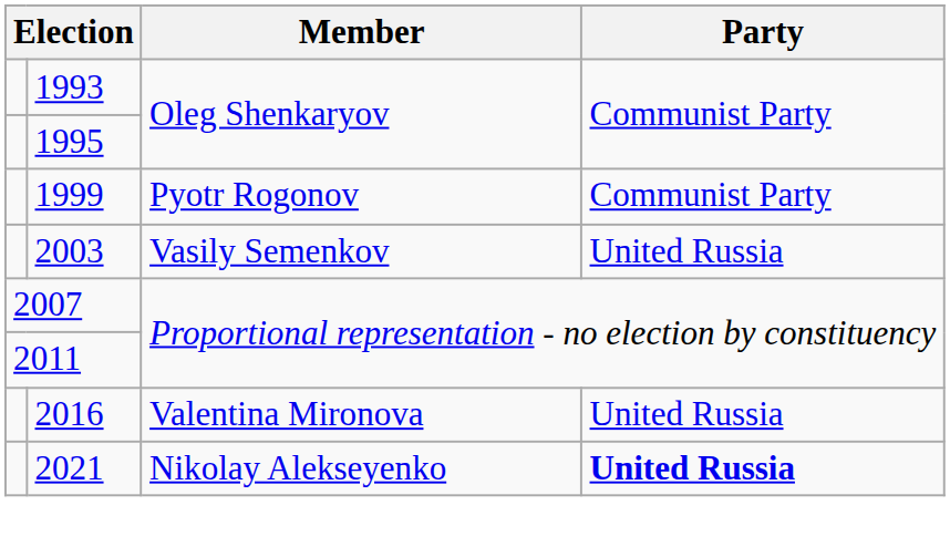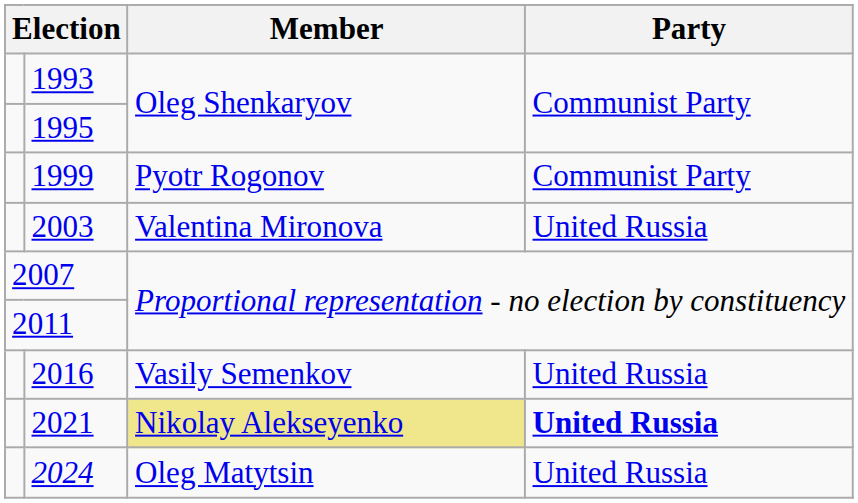2003 | Member: Vasily Semenkov -> Valentina Mironova
2016 | Member: Valentina Mironova -> Vasily Semenkov
2021 | Member: no background -> khaki background
+ row: 2024 | Oleg Matytsin | United Russia
